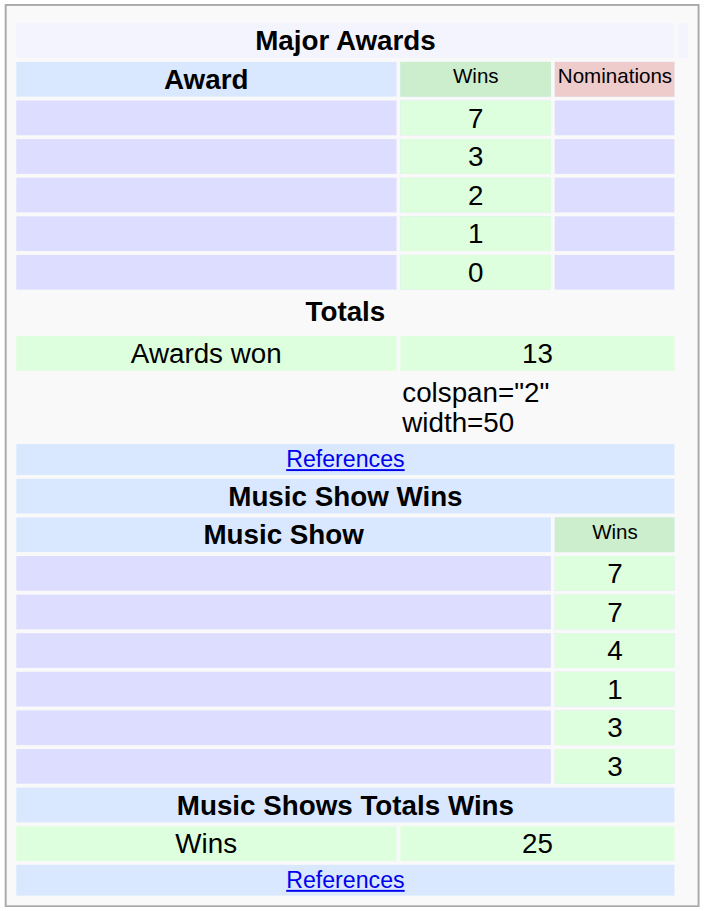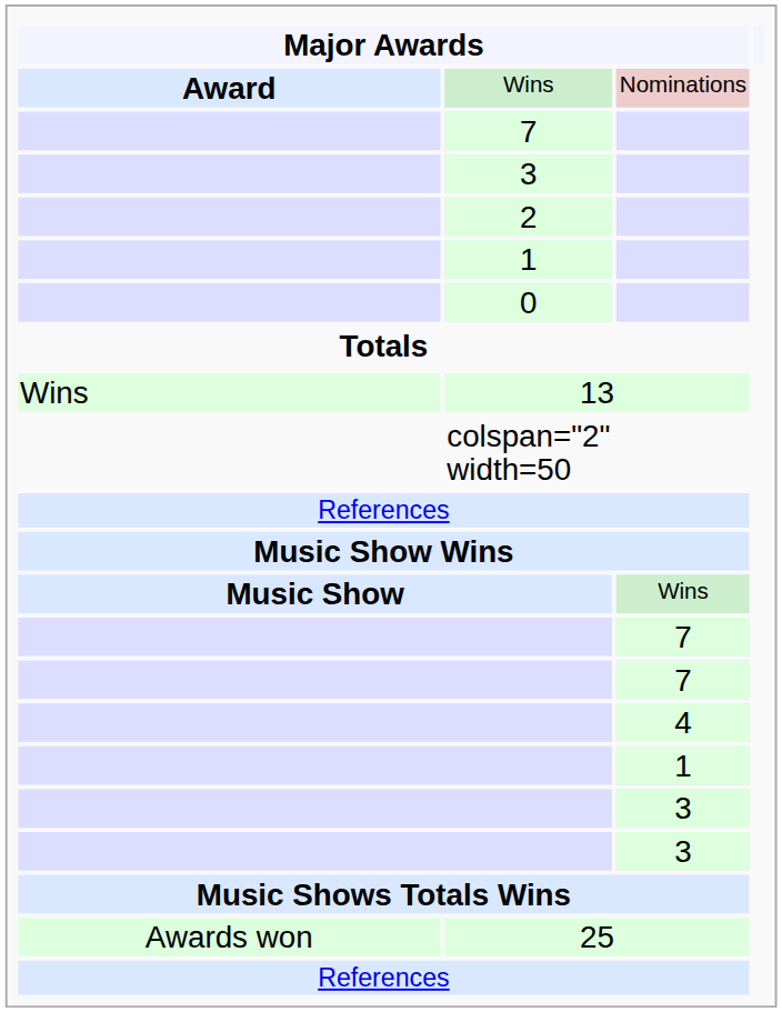13 | column 1: Awards won -> Wins
25 | column 1: Wins -> Awards won
